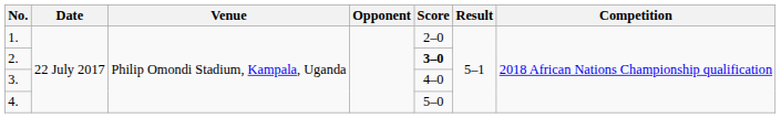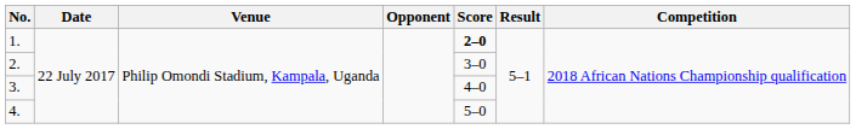1. | Score: normal -> bold
2. | Score: bold -> normal
